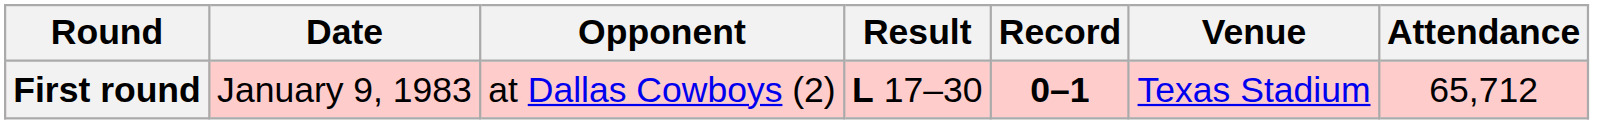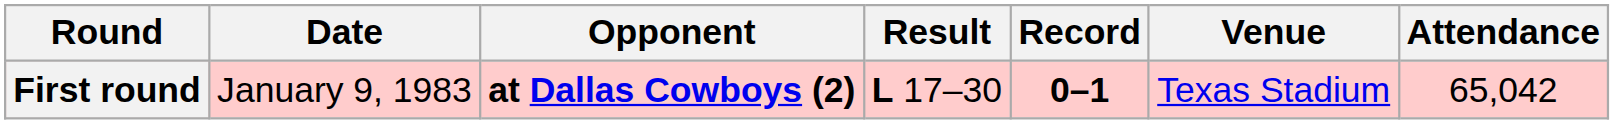First round | Opponent: normal -> bold
First round | Attendance: 65,712 -> 65,042
